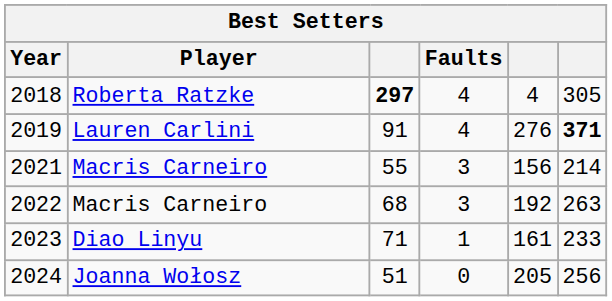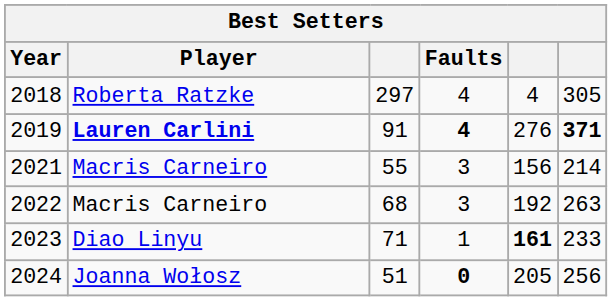2018 | column 3: bold -> normal
2019 | Player: normal -> bold
2019 | Faults: normal -> bold
2023 | column 5: normal -> bold
2024 | Faults: normal -> bold
